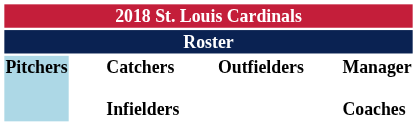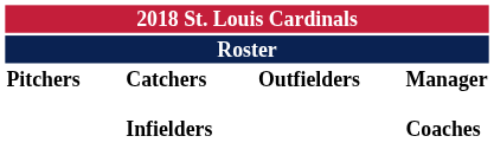Pitchers | column 1: lightblue background -> no background
